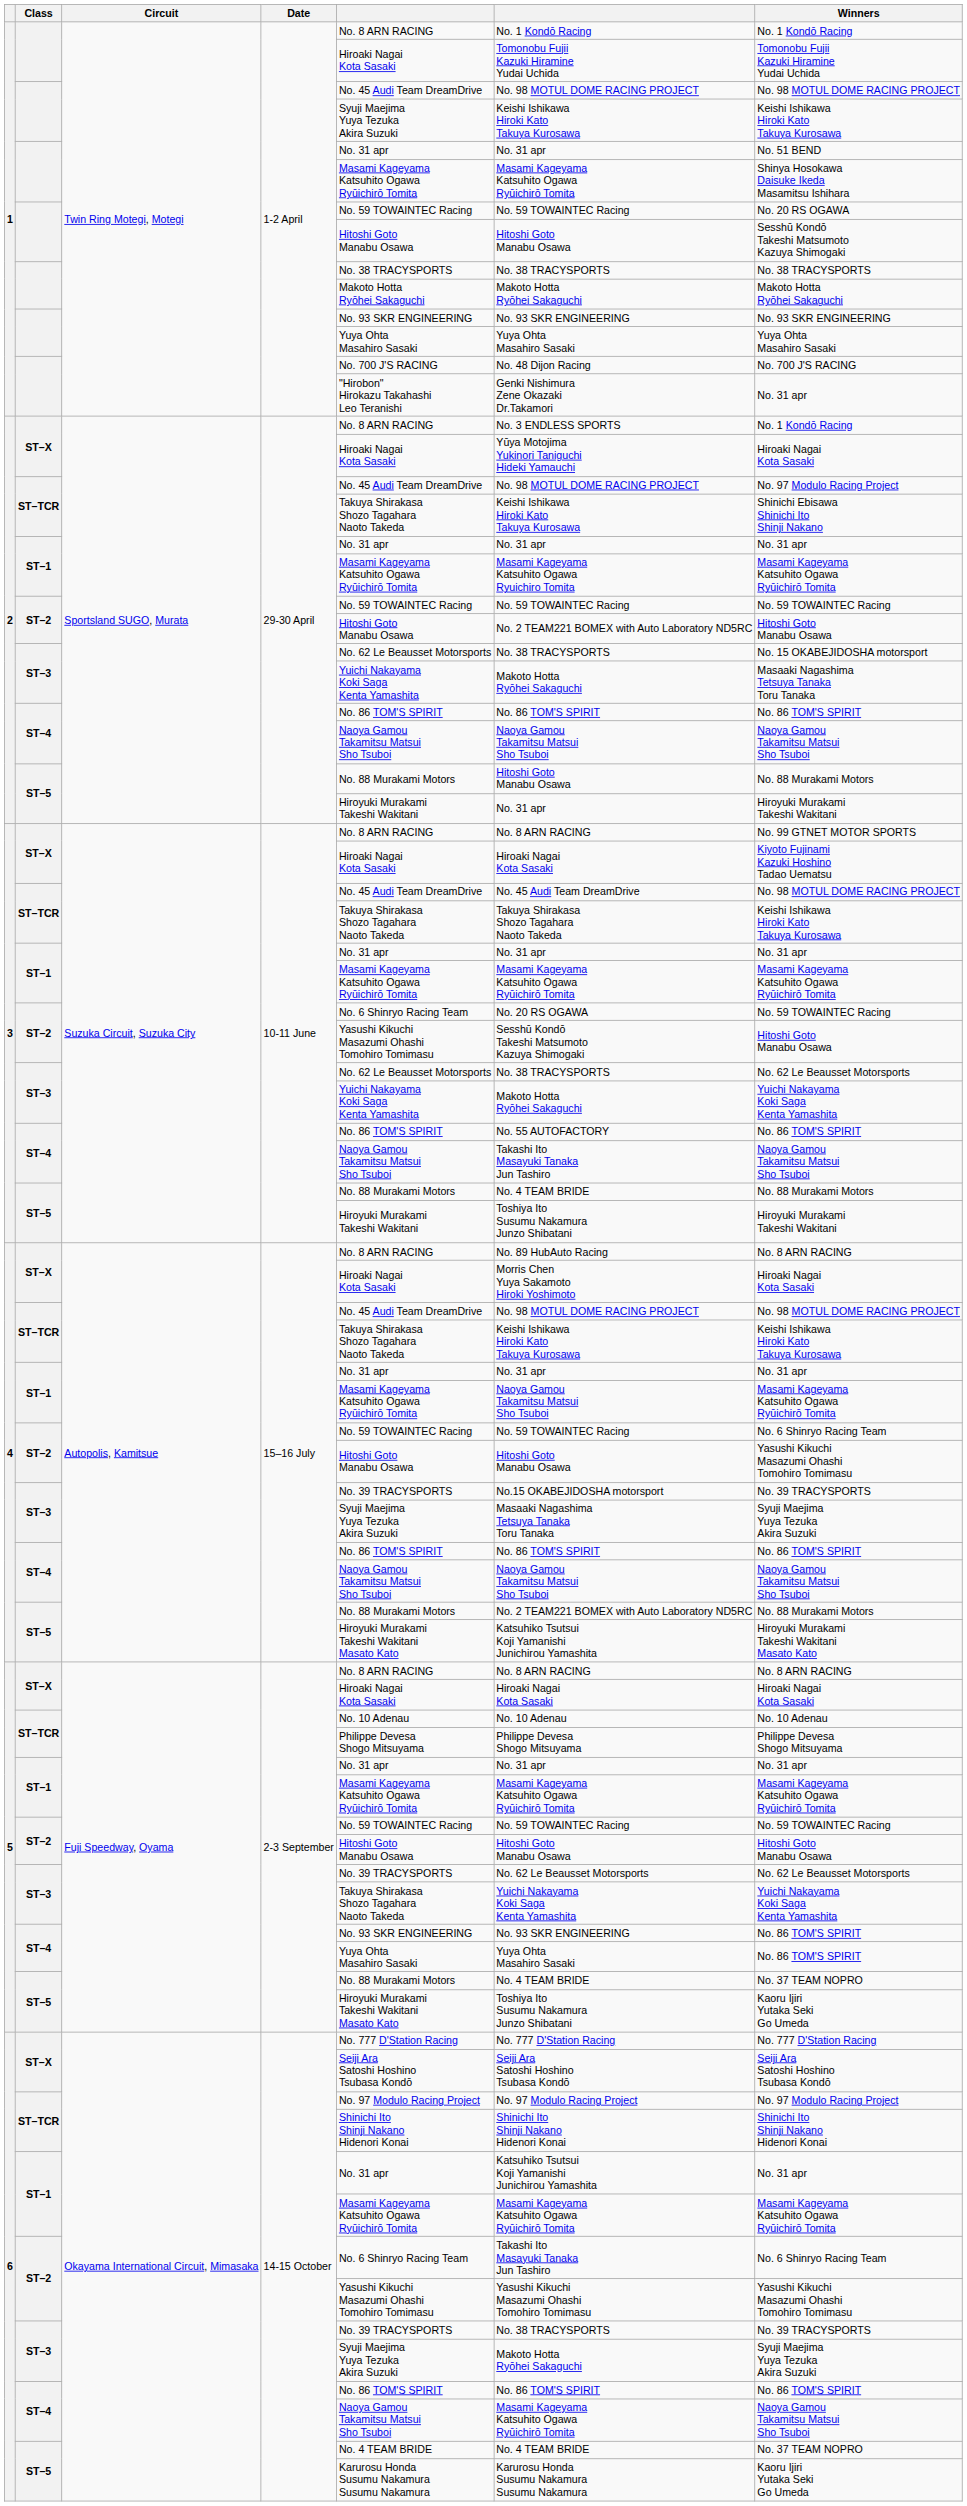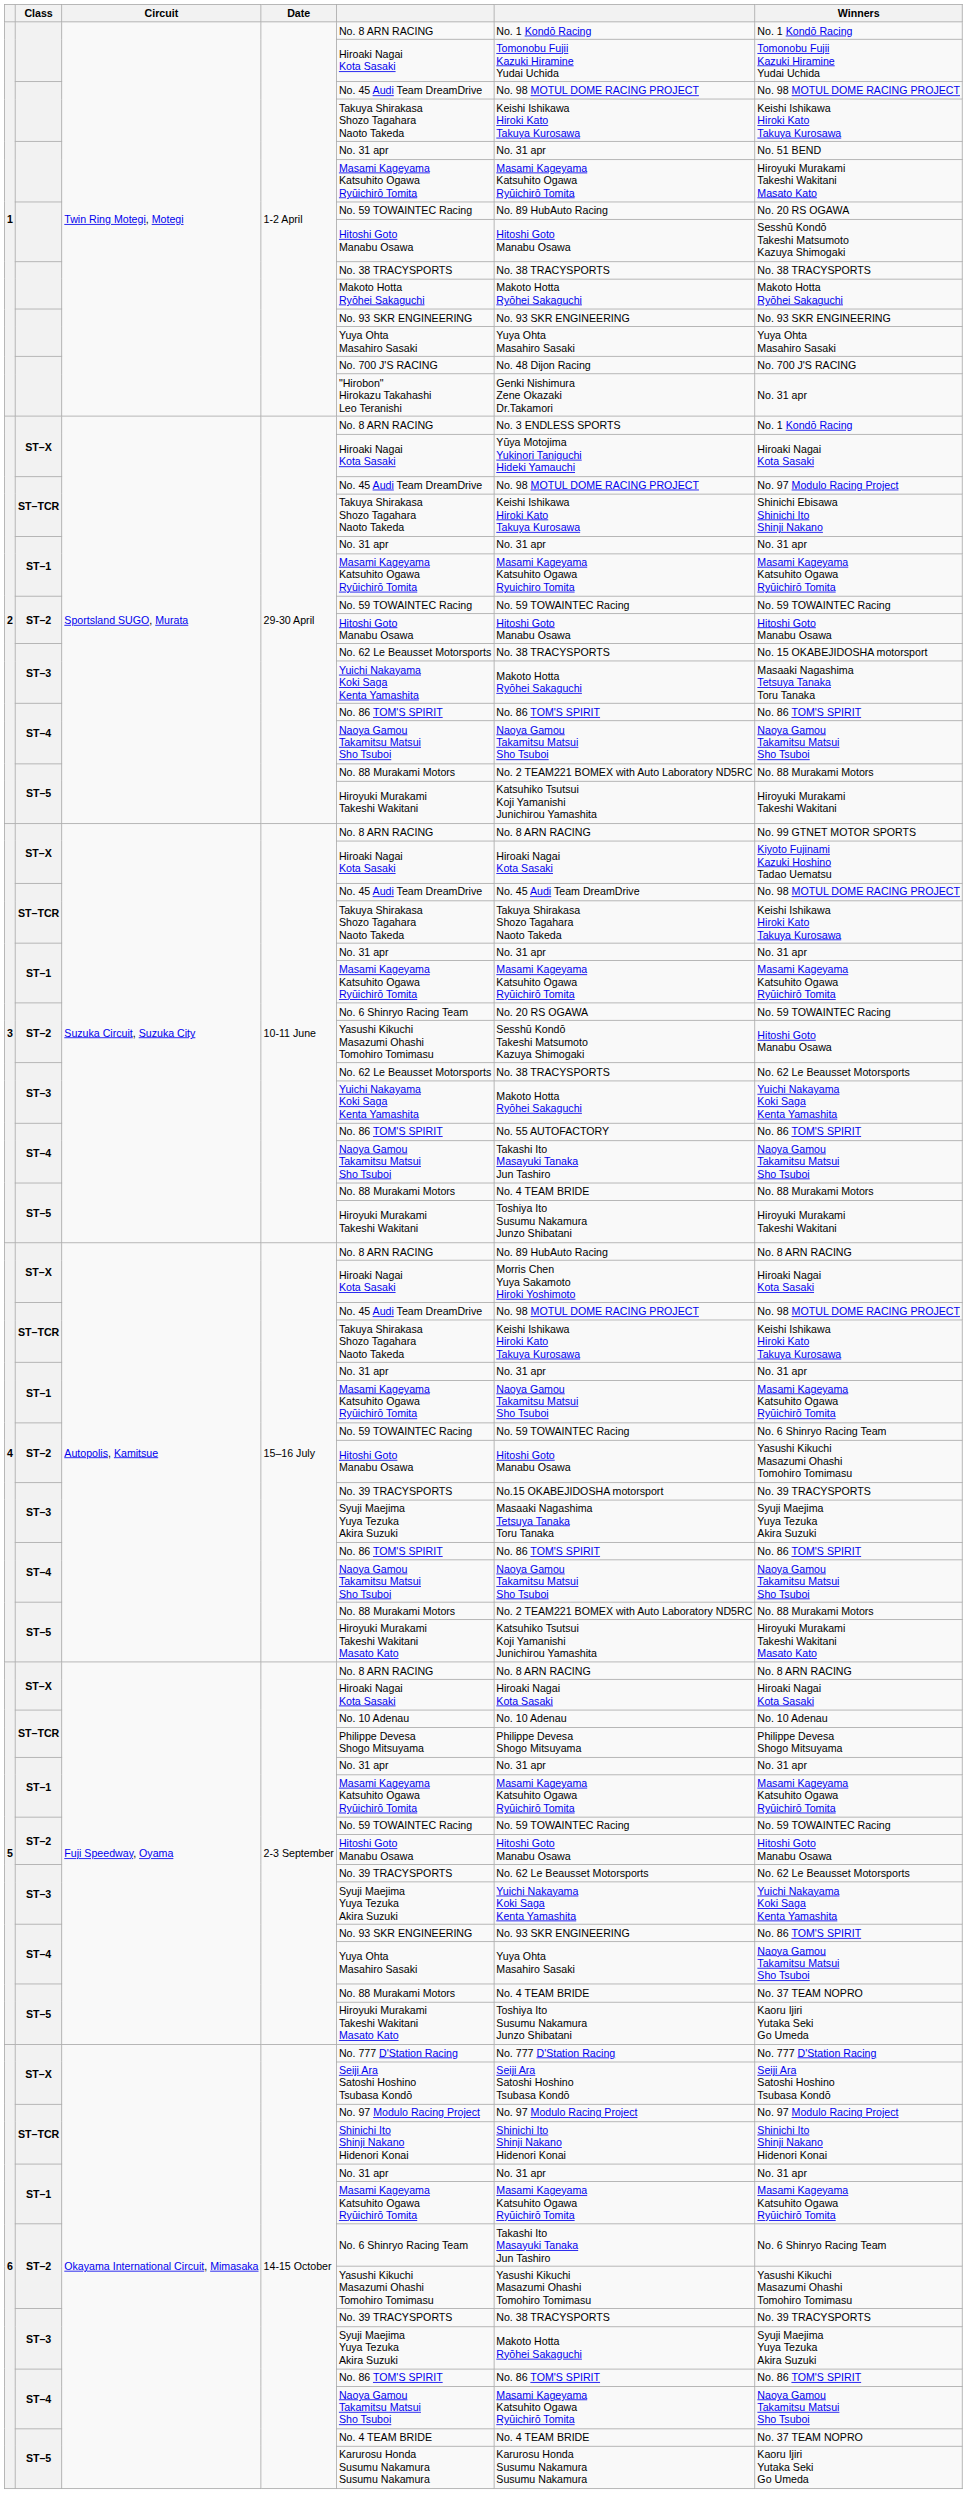row 5 | column 5: Syuji Maejima Yuya Tezuka Akira Suzuki -> Takuya Shirakasa Shozo Tagahara Naoto Takeda
row 7 | Winners: Shinya Hosokawa Daisuke Ikeda Masamitsu Ishihara -> Hiroyuki Murakami Takeshi Wakitani Masato Kato
row 8 | column 6: No. 59 TOWAINTEC Racing -> No. 89 HubAuto Racing
row 23 | column 6: No. 2 TEAM221 BOMEX with Auto Laboratory ND5RC -> Hitoshi Goto Manabu Osawa
row 28 | column 6: Hitoshi Goto Manabu Osawa -> No. 2 TEAM221 BOMEX with Auto Laboratory ND5RC
row 29 | column 6: No. 31 apr -> Katsuhiko Tsutsui Koji Yamanishi Junichirou Yamashita
row 67 | column 5: Takuya Shirakasa Shozo Tagahara Naoto Takeda -> Syuji Maejima Yuya Tezuka Akira Suzuki
row 69 | Winners: No. 86 TOM'S SPIRIT -> Naoya Gamou Takamitsu Matsui Sho Tsuboi
row 76 | column 6: Katsuhiko Tsutsui Koji Yamanishi Junichirou Yamashita -> No. 31 apr
